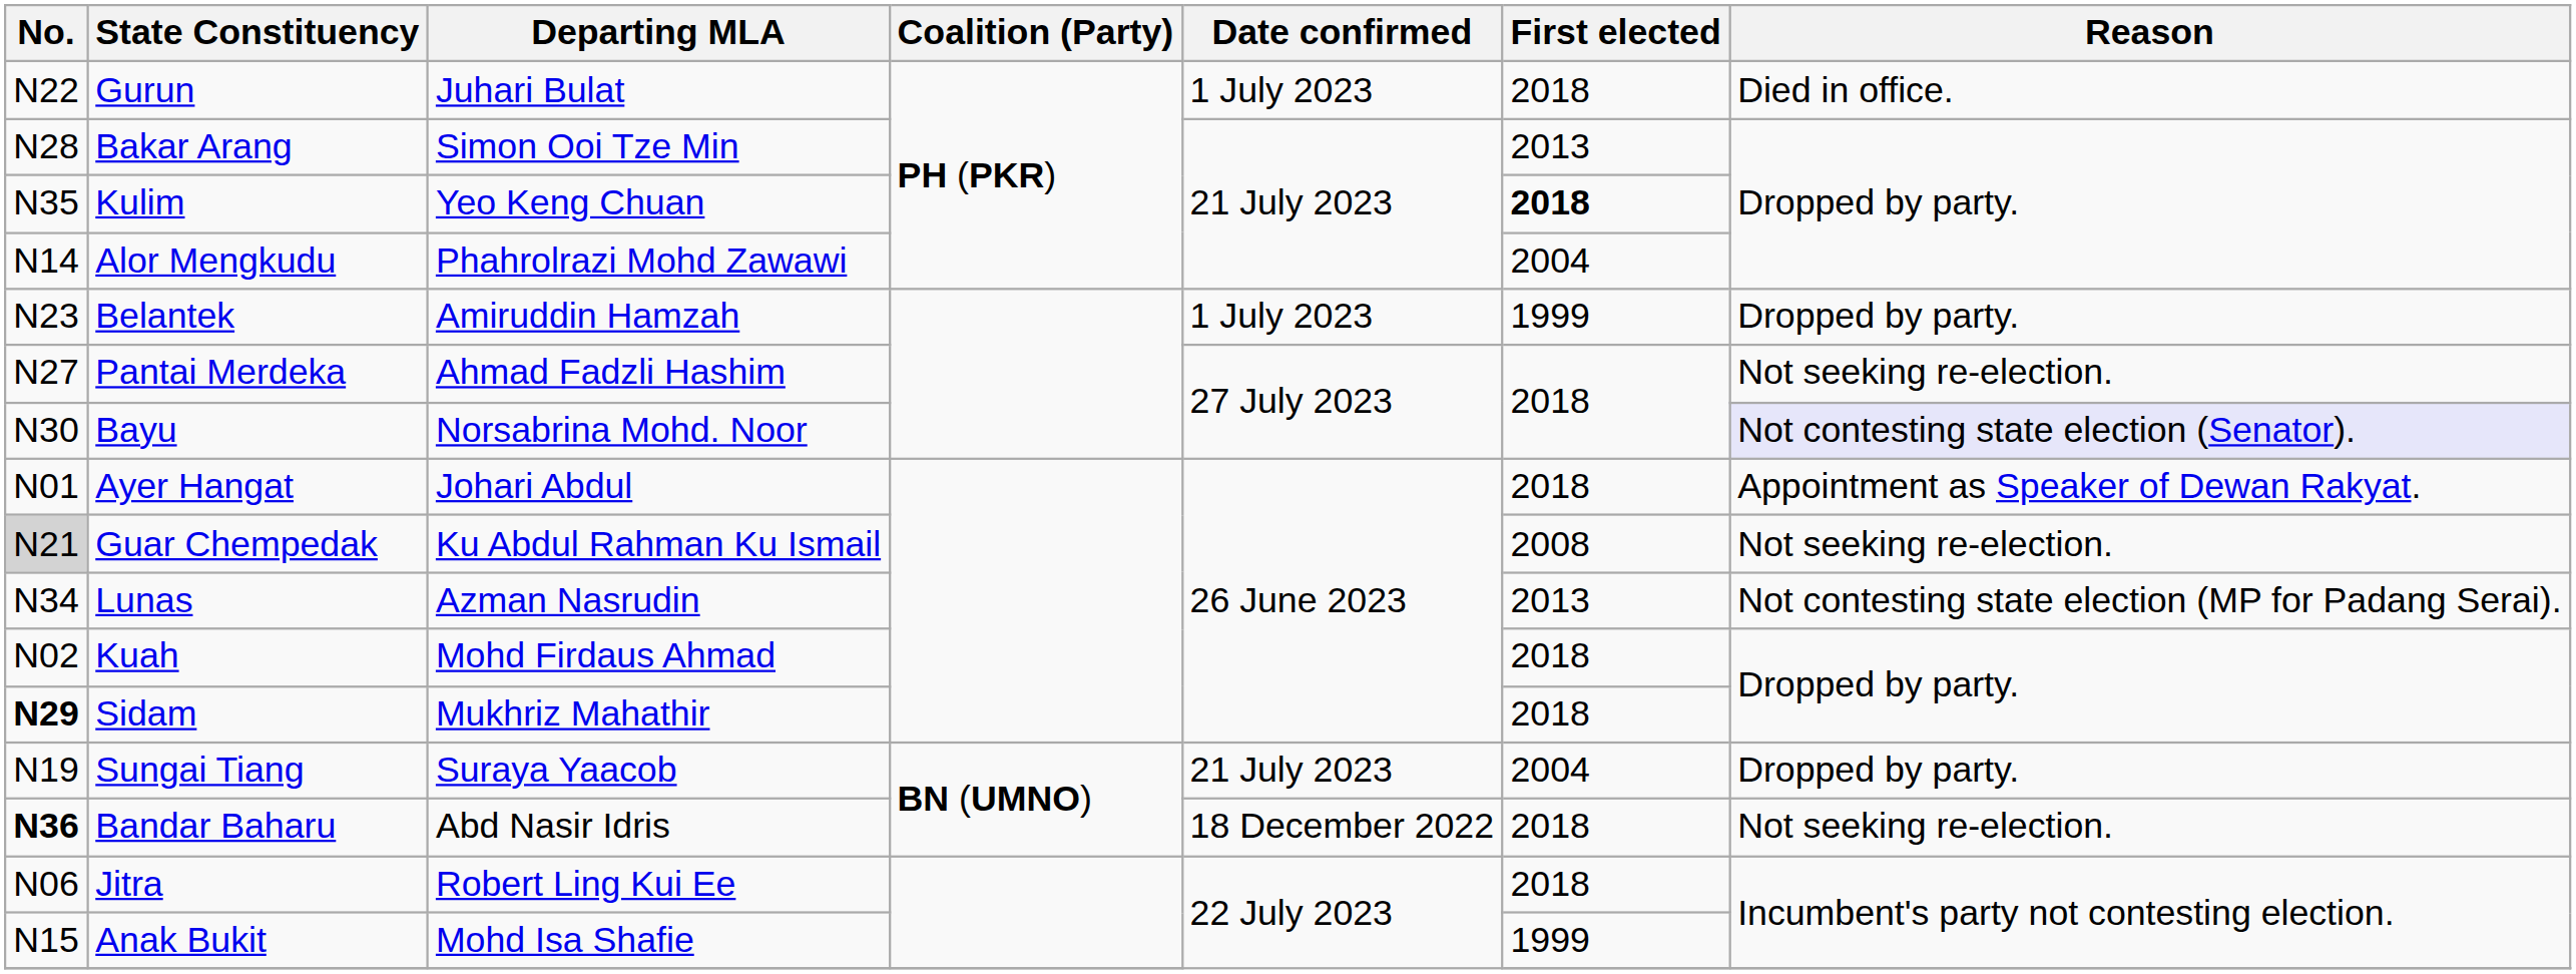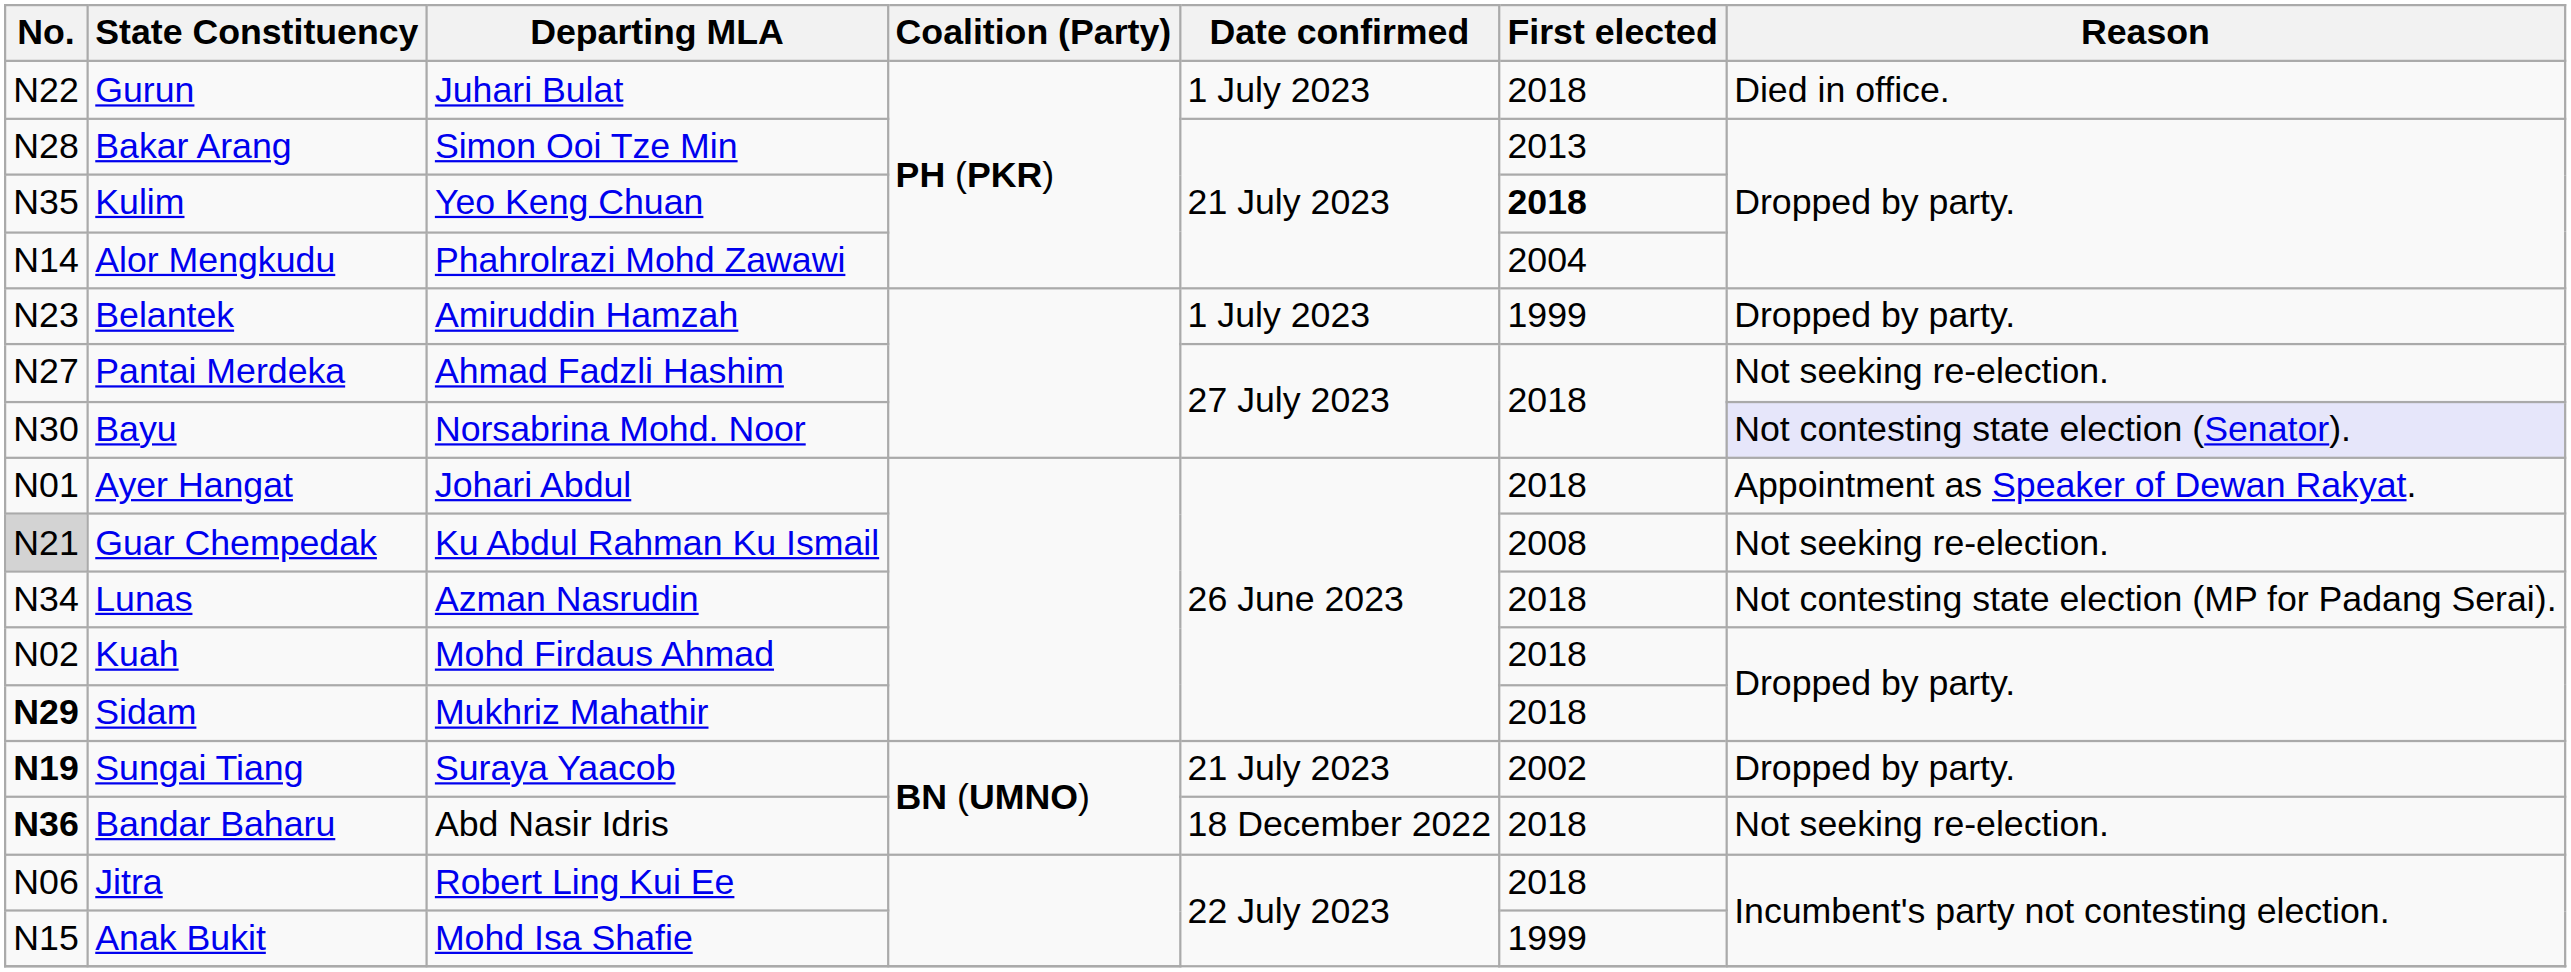Lunas | First elected: 2013 -> 2018
Sungai Tiang | No.: normal -> bold
Sungai Tiang | First elected: 2004 -> 2002
